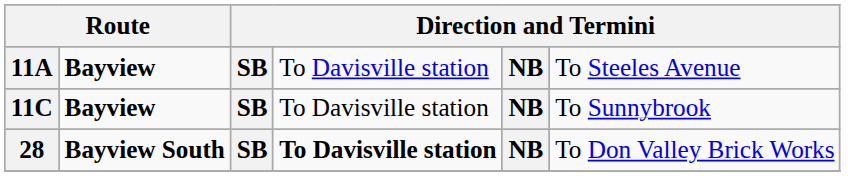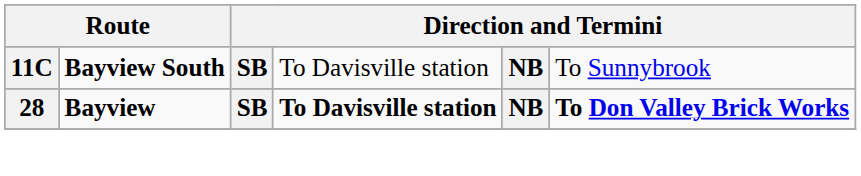- row: 11A | Bayview | SB | To Davisville station | NB | To Steeles Avenue
11C | column 2: Bayview -> Bayview South
28 | column 2: Bayview South -> Bayview
28 | column 6: normal -> bold
